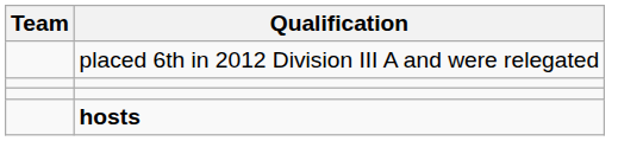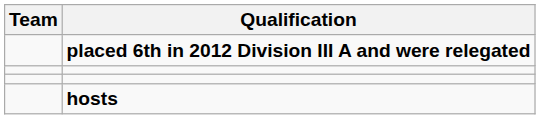row 2 | Qualification: normal -> bold
